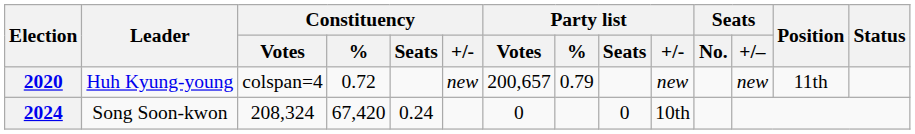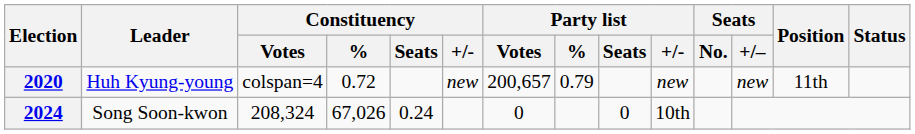2024 | Constituency / %: 67,420 -> 67,026
